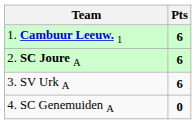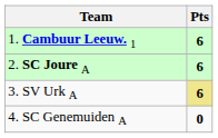3. SV Urk A | Pts: no background -> khaki background
